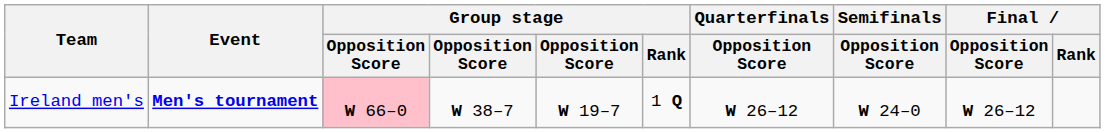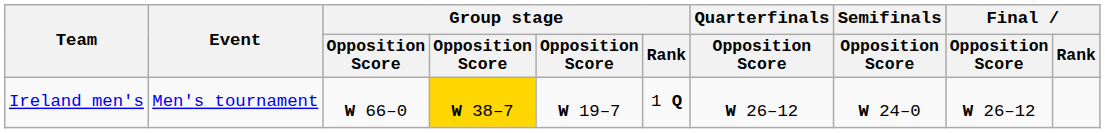Ireland men's | Event: bold -> normal
Ireland men's | column 3: pink background -> no background
Ireland men's | column 4: no background -> gold background
